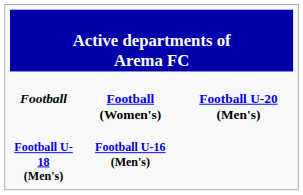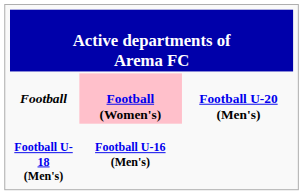Football | column 2: no background -> pink background
